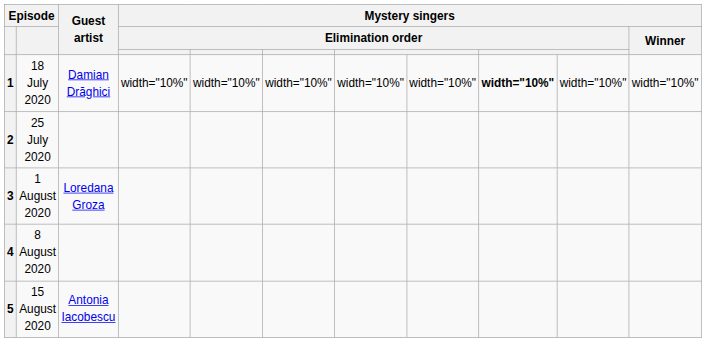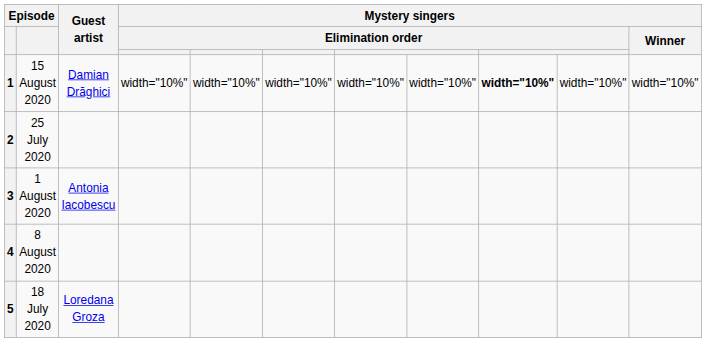1 | column 2: 18 July 2020 -> 15 August 2020
3 | Guest artist: Loredana Groza -> Antonia Iacobescu
5 | column 2: 15 August 2020 -> 18 July 2020
5 | Guest artist: Antonia Iacobescu -> Loredana Groza
